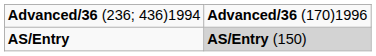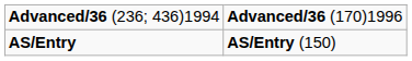AS/Entry | column 2: lightgrey background -> no background
